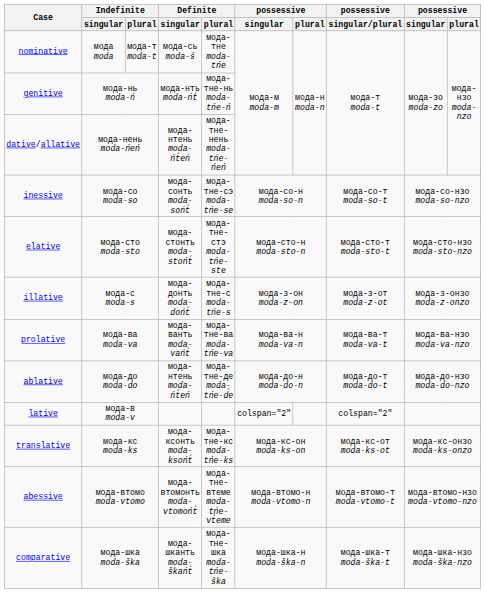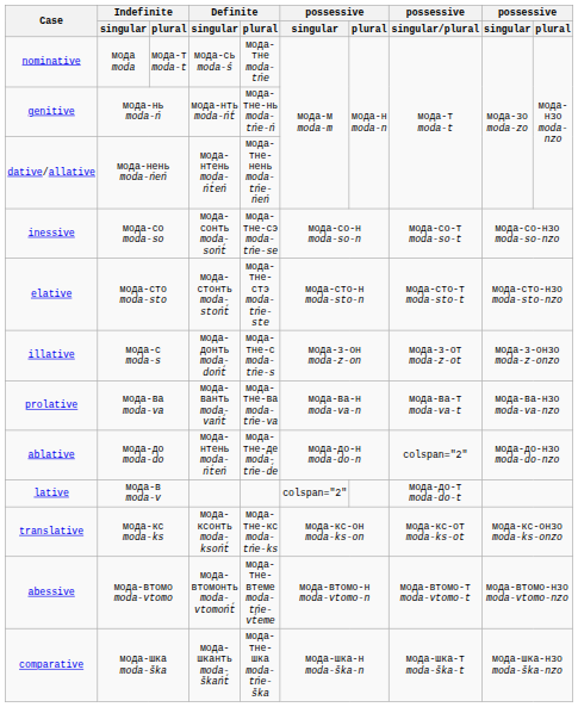ablative | possessive / singular/plural: мода-до-т moda-do-t -> colspan="2"
lative | possessive / singular/plural: colspan="2" -> мода-до-т moda-do-t
